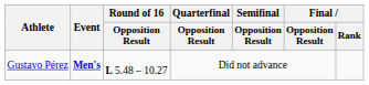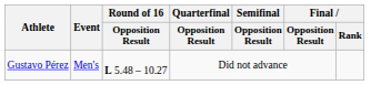Gustavo Pérez | Event: bold -> normal
